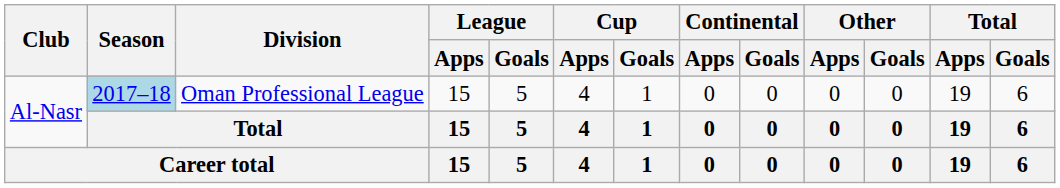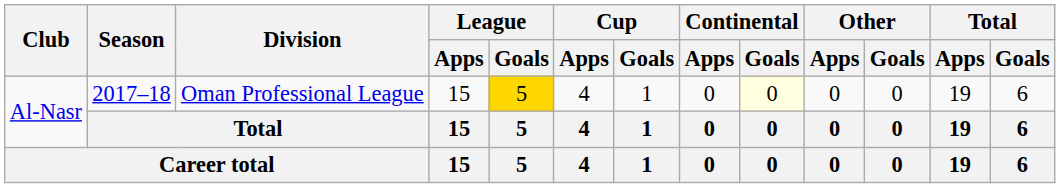Al-Nasr / Oman Professional League | Season: lightblue background -> no background
Al-Nasr / Oman Professional League | League / Goals: no background -> gold background
Al-Nasr / Oman Professional League | Continental / Goals: no background -> lightyellow background
